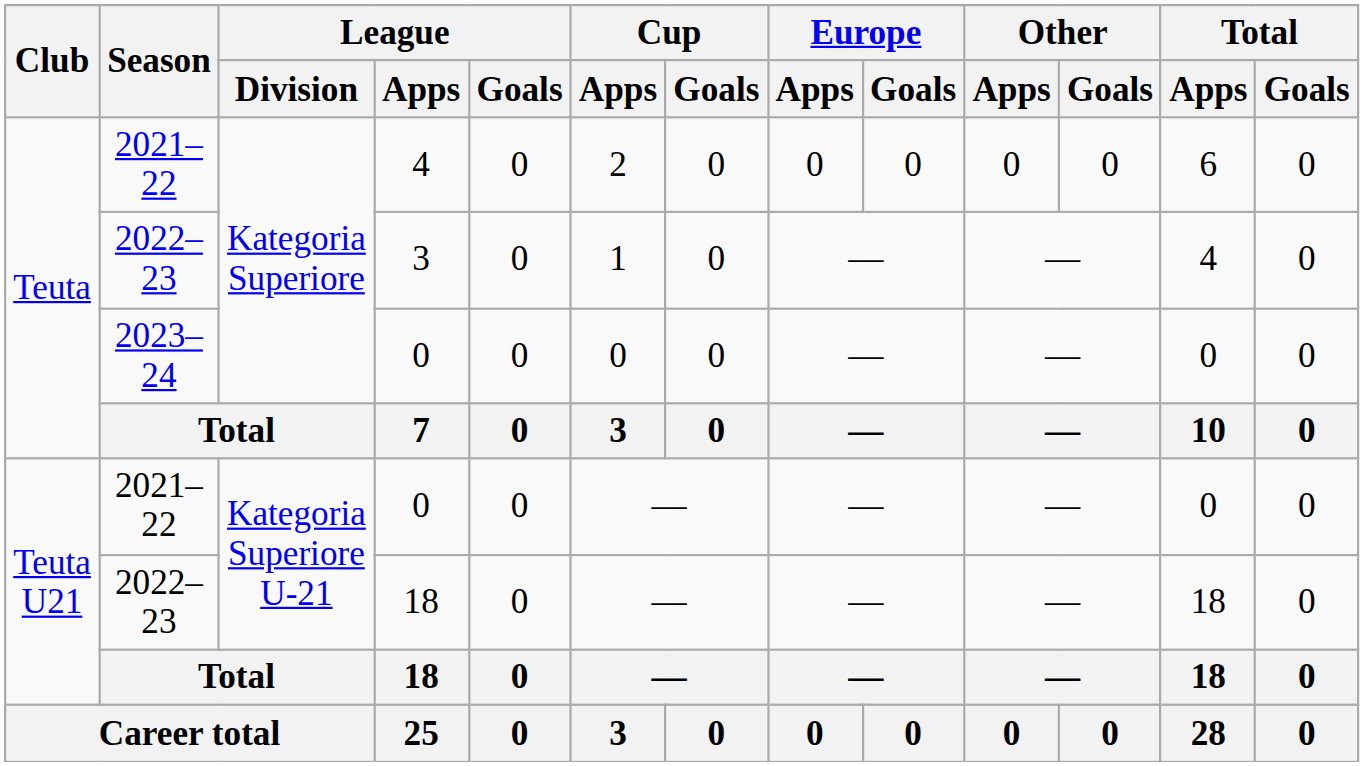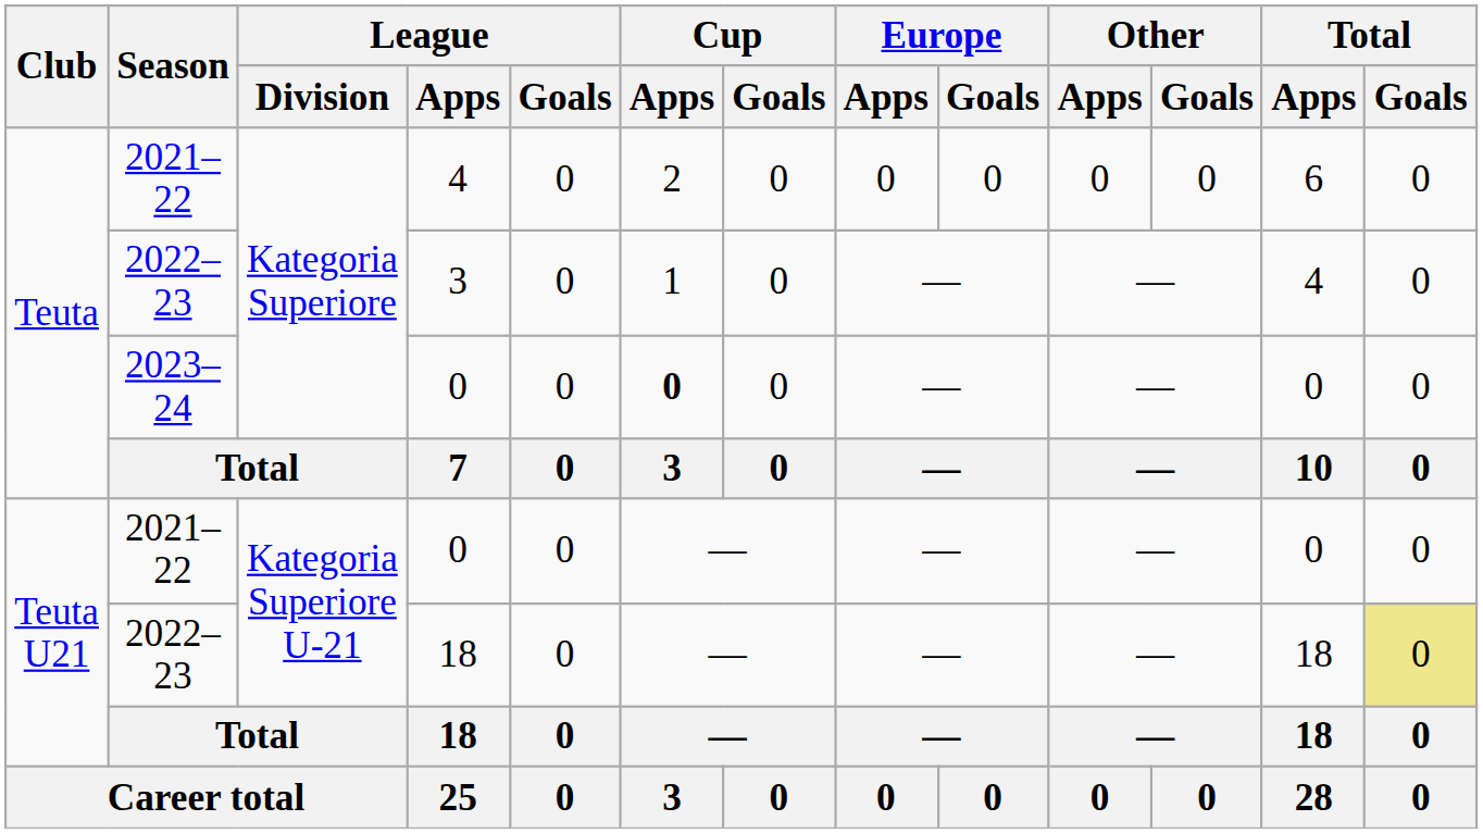2023–24 / 0 | Cup / Apps: normal -> bold
2022–23 / 18 | Total / Goals: no background -> khaki background
